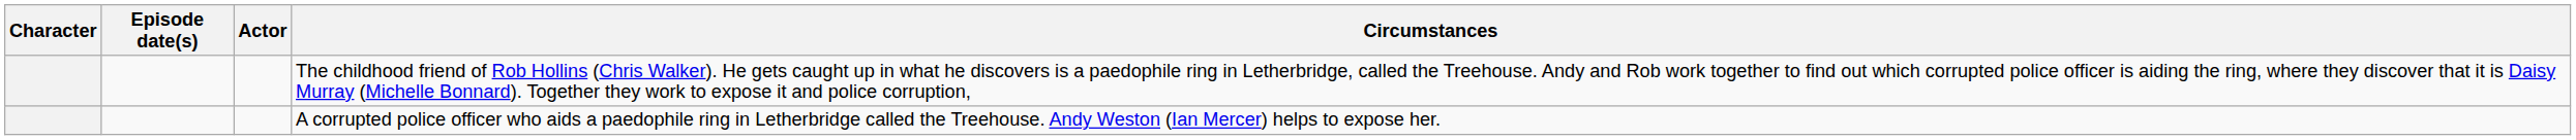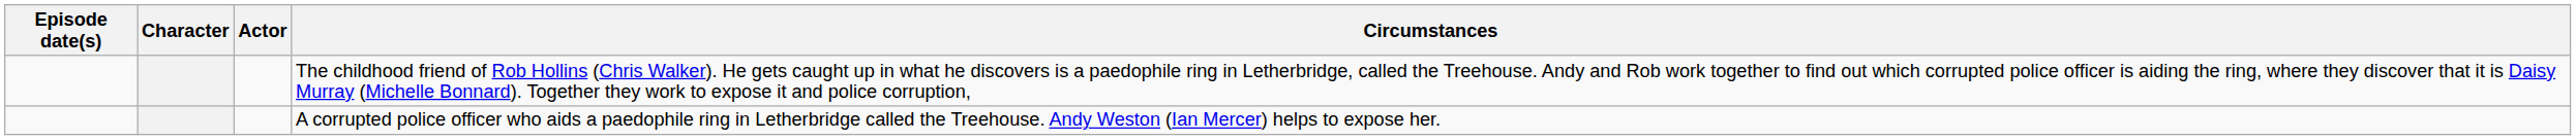columns swapped: Character <-> Episode date(s)
